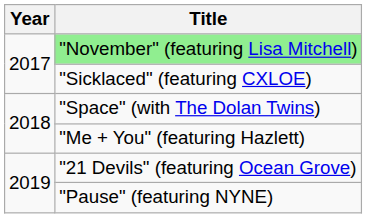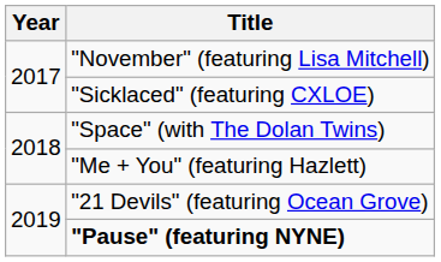"November" (featuring Lisa Mitchell) | Title: lightgreen background -> no background
"Pause" (featuring NYNE) | Title: normal -> bold
